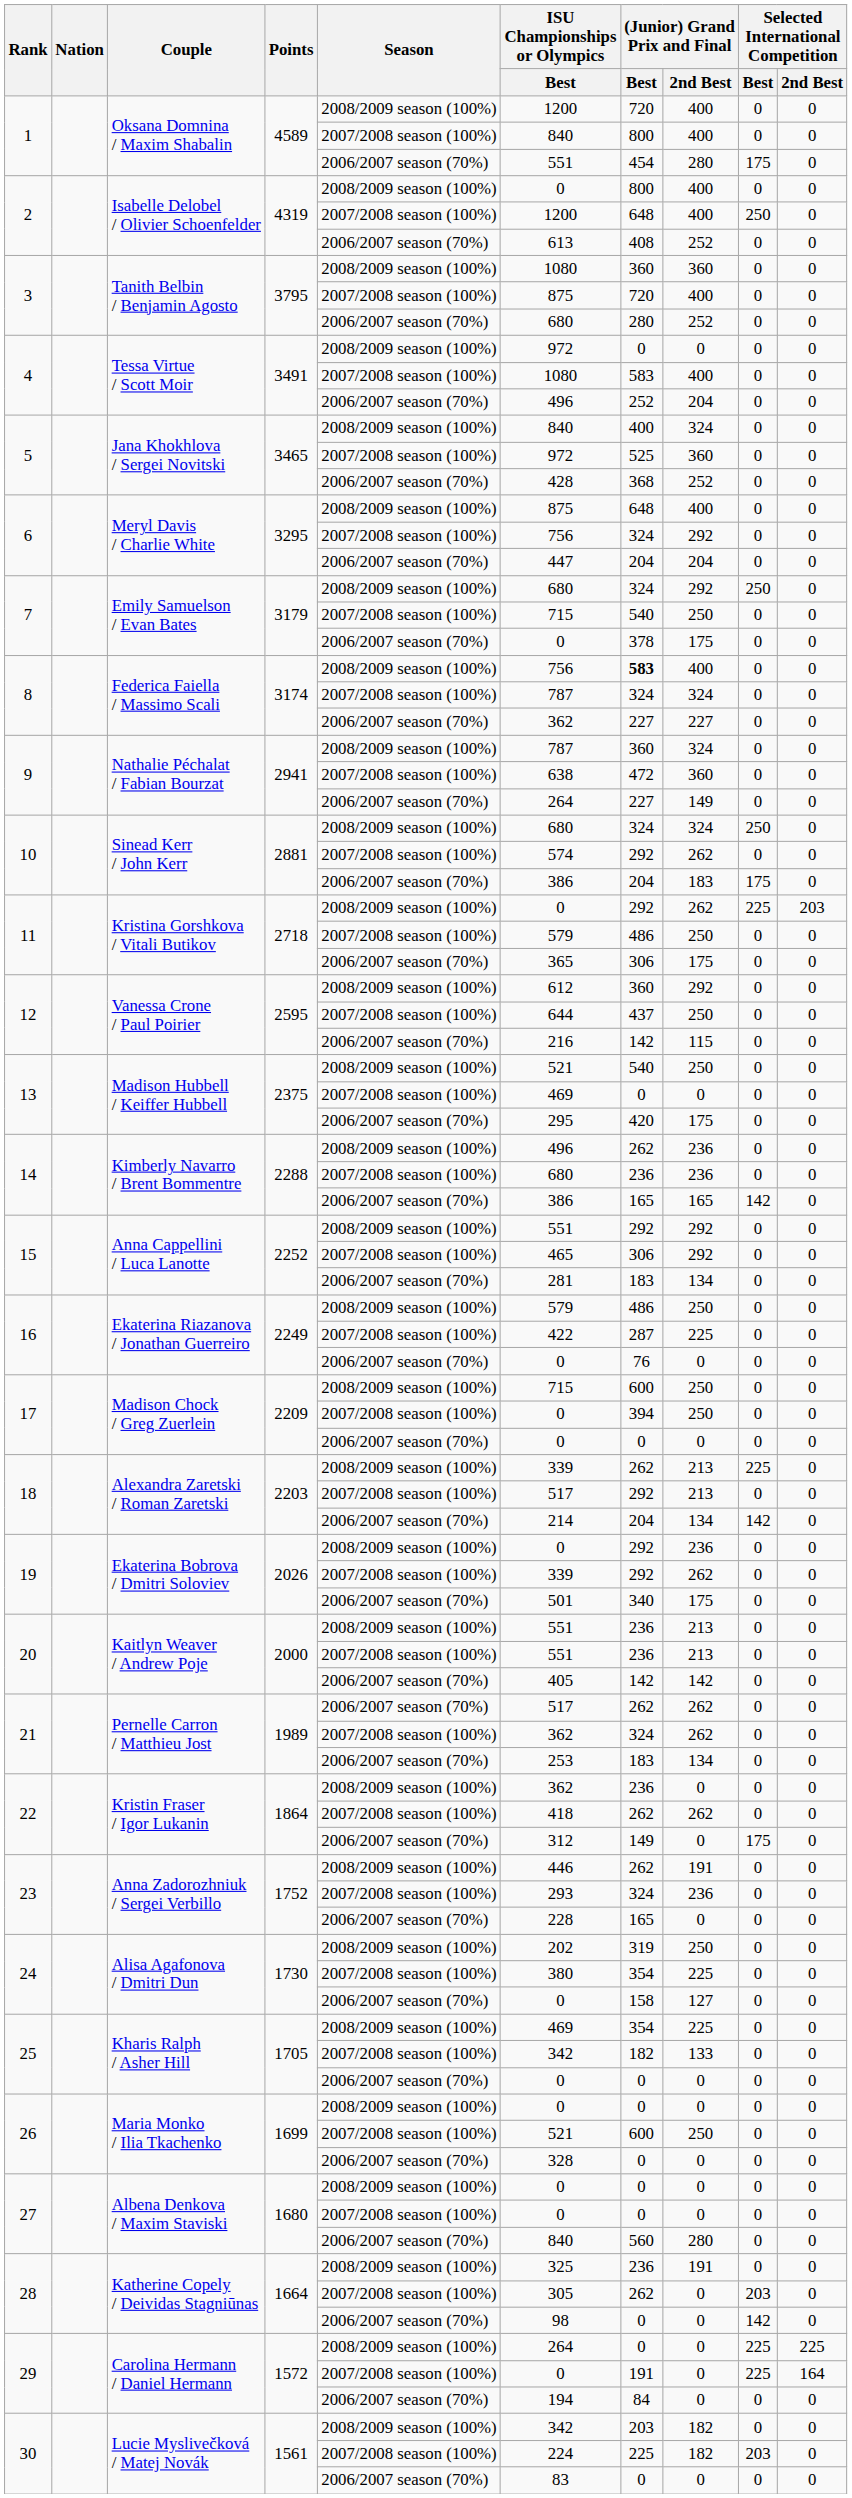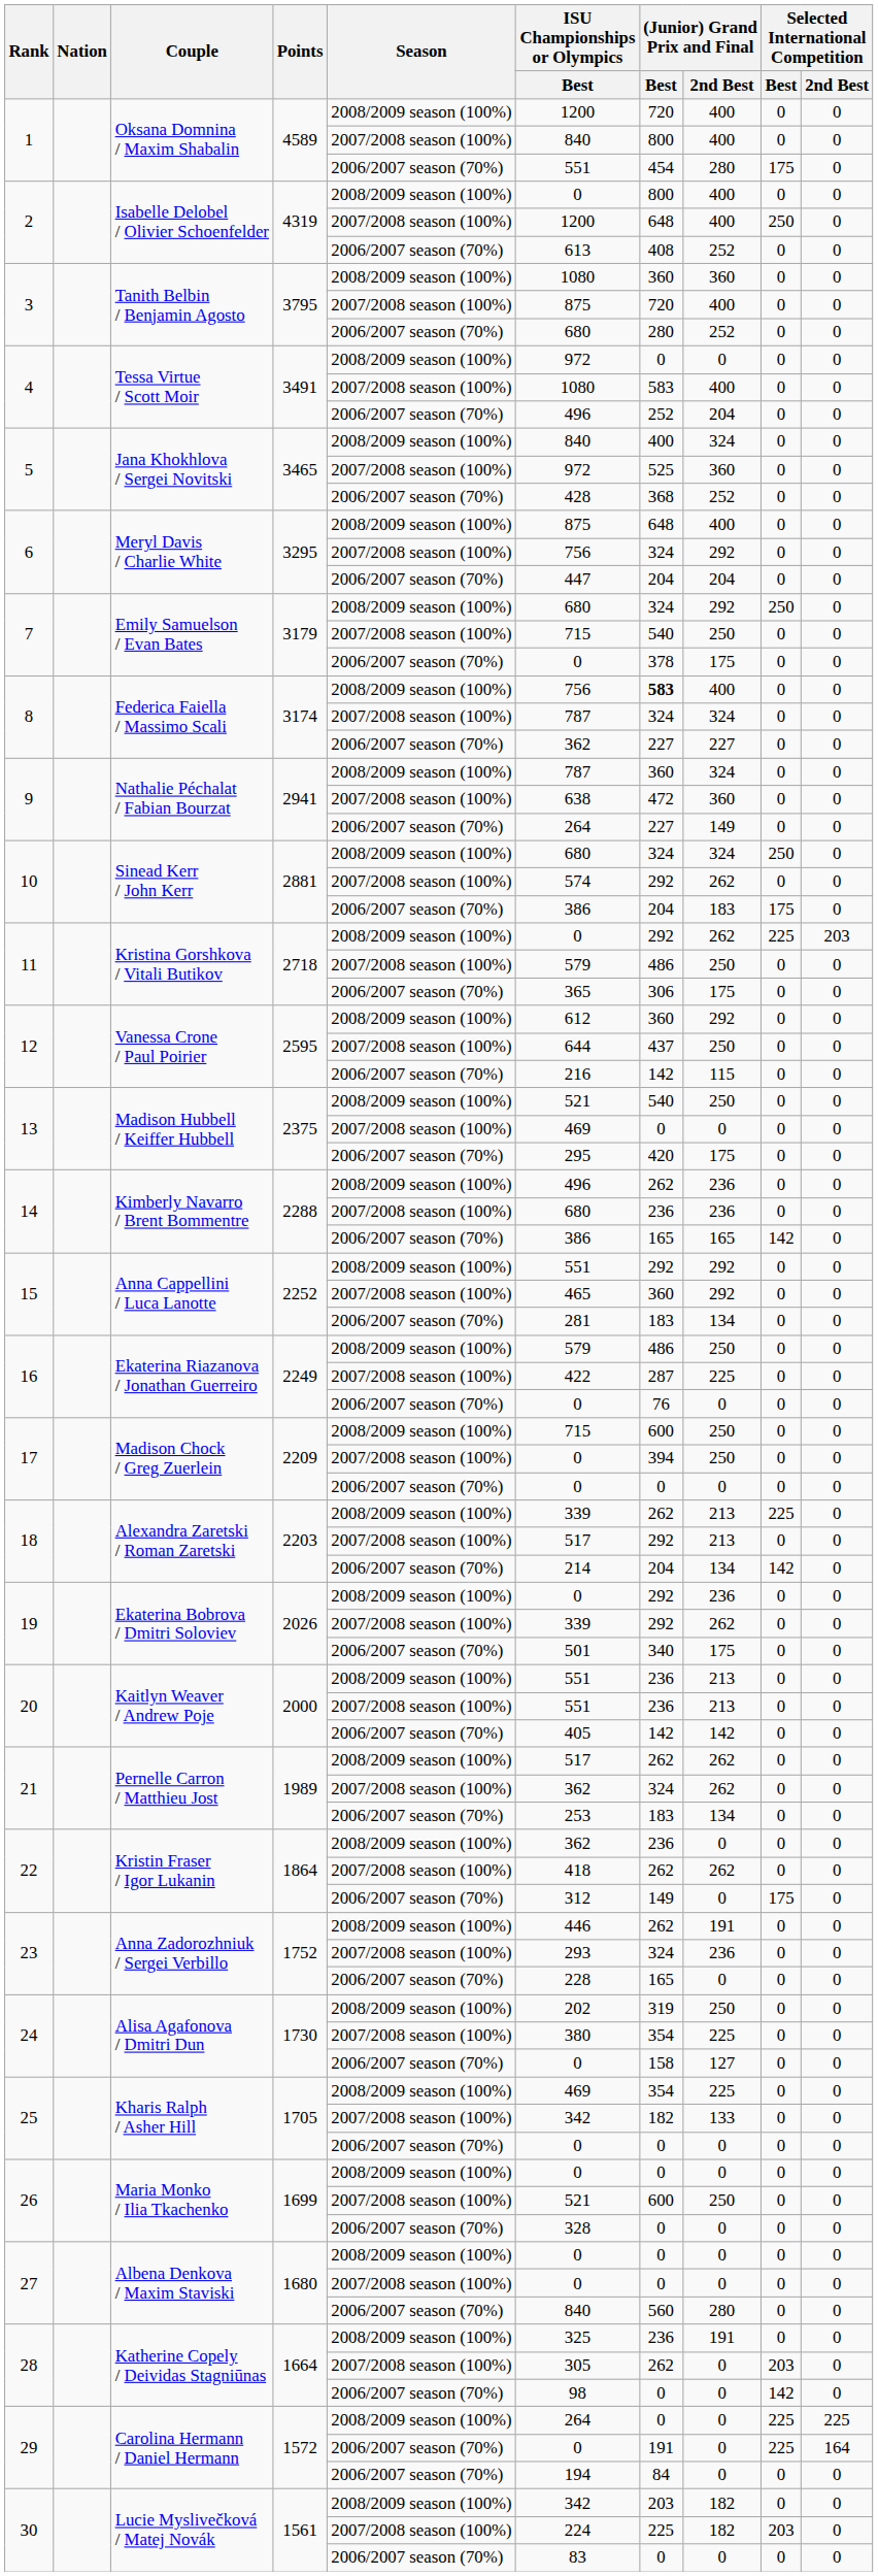row 46 | (Junior) Grand Prix and Final / Best: 306 -> 360
row 63 | Season: 2006/2007 season (70%) -> 2008/2009 season (100%)
row 88 | Season: 2007/2008 season (100%) -> 2006/2007 season (70%)
